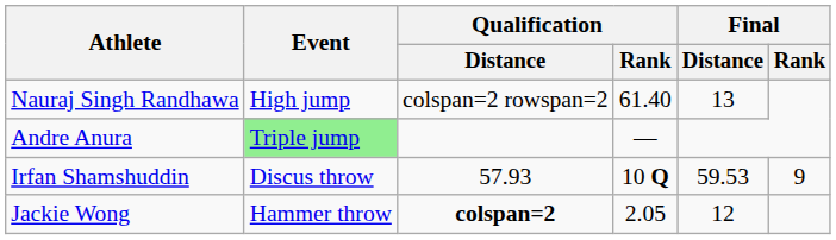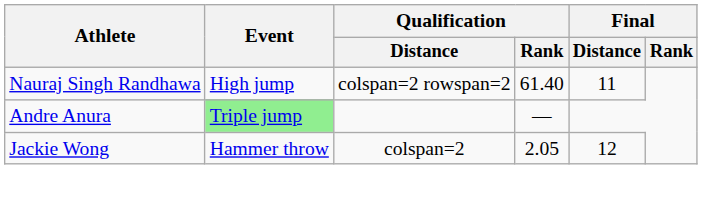Nauraj Singh Randhawa | Final / Distance: 13 -> 11
- row: Irfan Shamshuddin | Discus throw | 57.93 | 10 Q | 59.53 | 9
Jackie Wong | Qualification / Distance: bold -> normal
